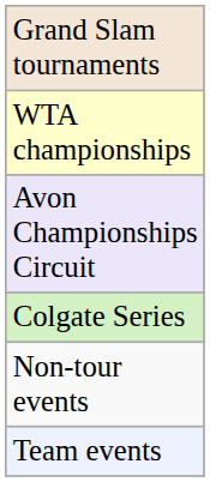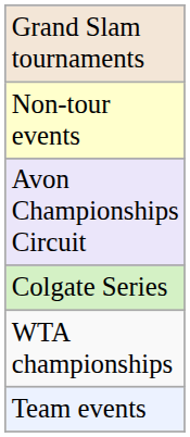row 2 | column 1: WTA championships -> Non-tour events
row 5 | column 1: Non-tour events -> WTA championships
